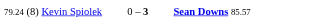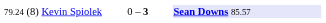79.24 (8) Kevin Spiolek | column 3: no background -> lavender background
